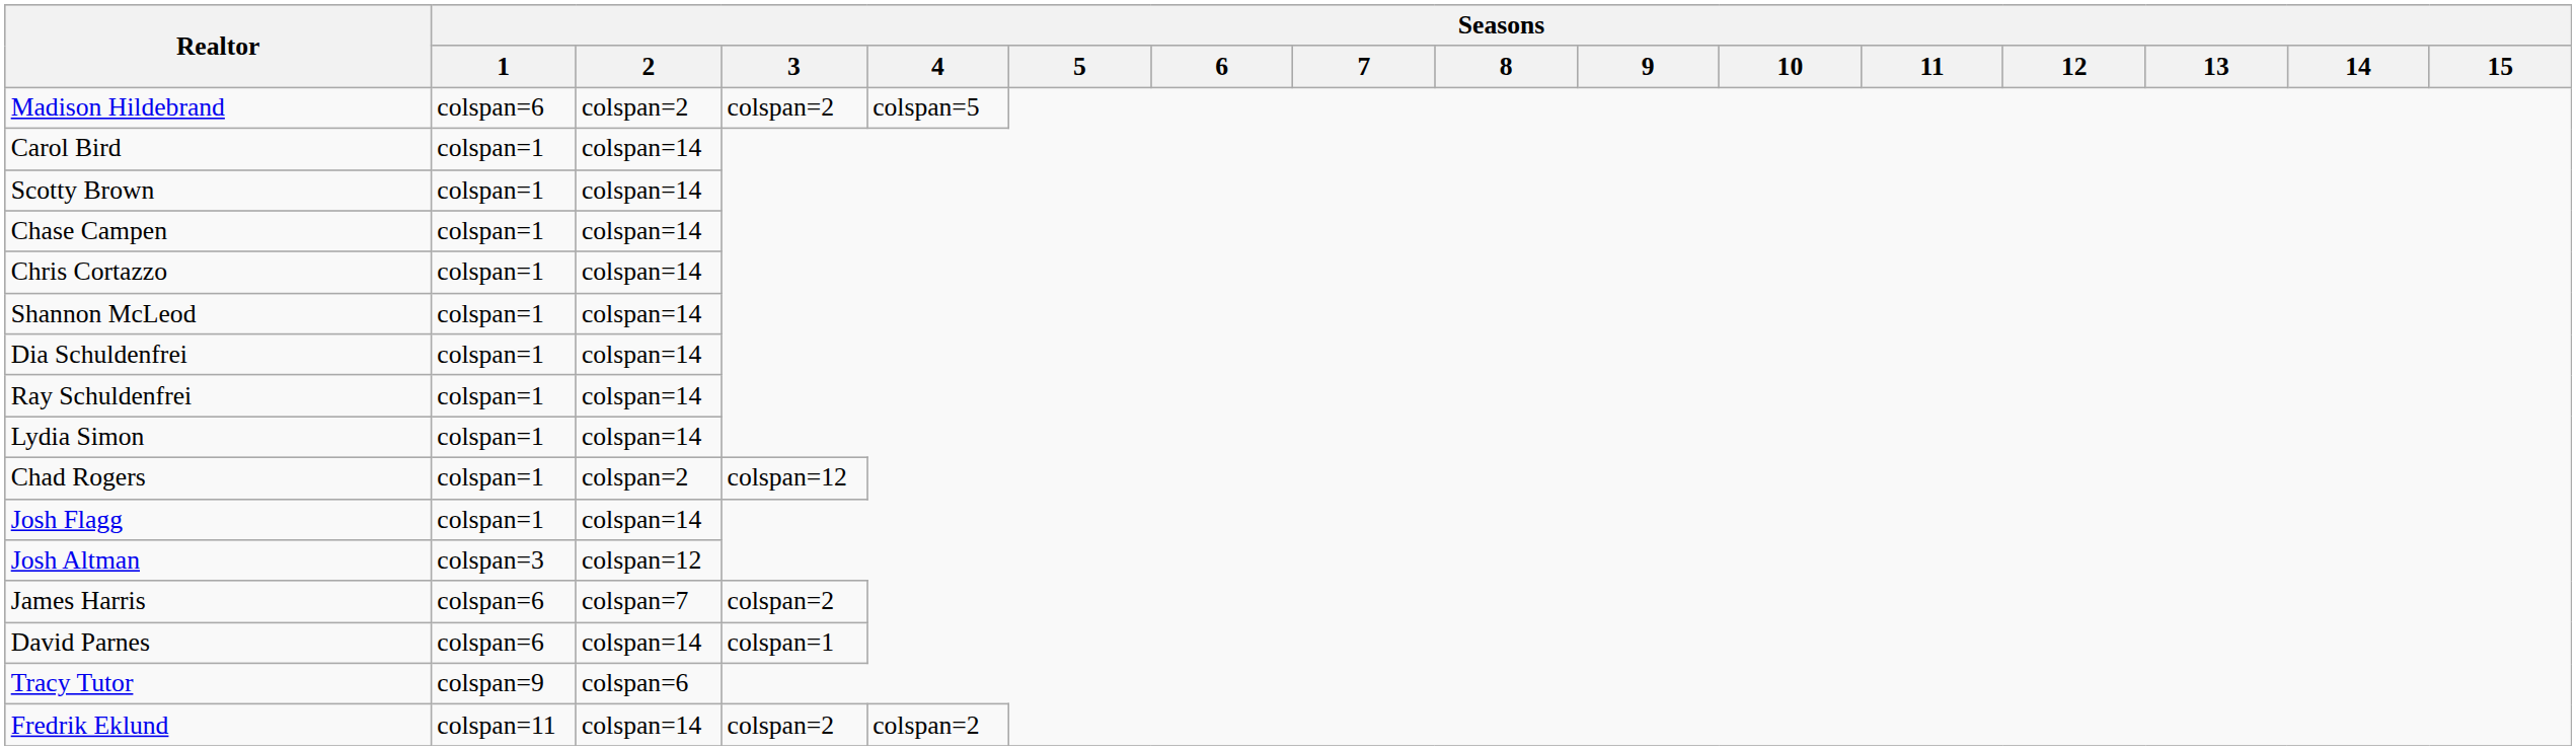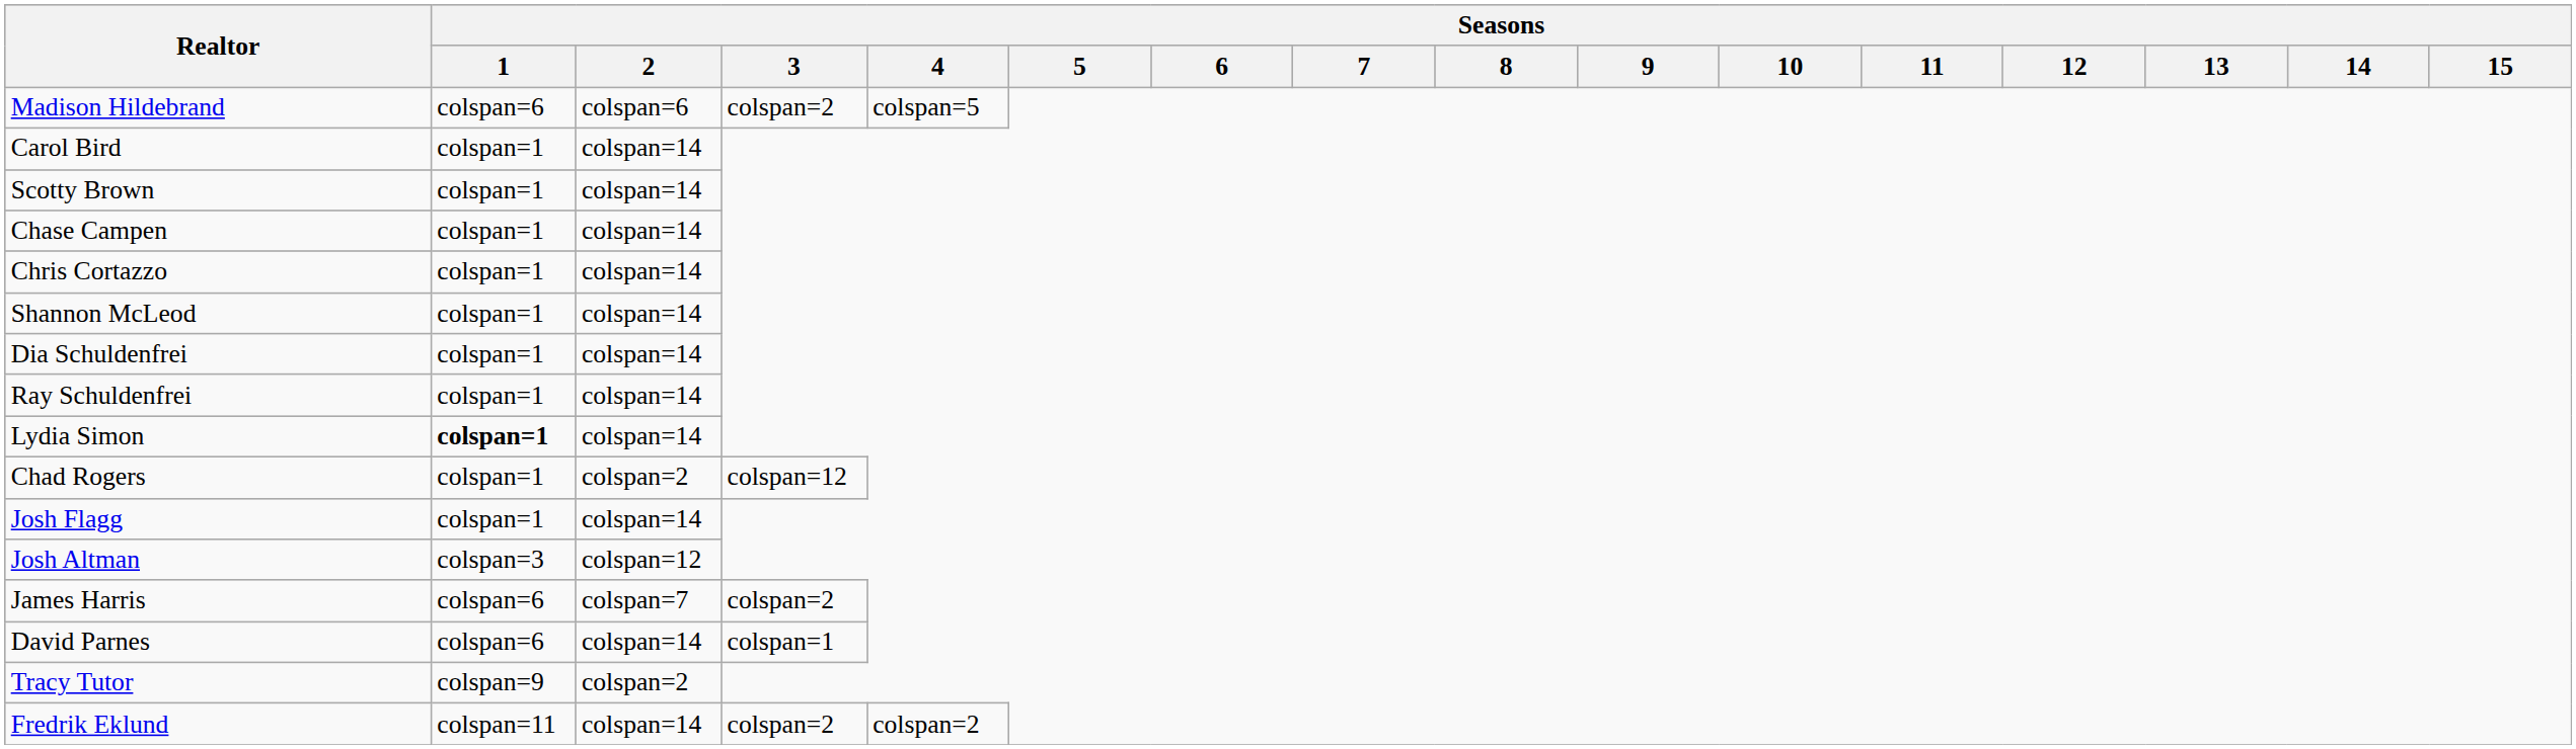Madison Hildebrand | Seasons / 2: colspan=2 -> colspan=6
Lydia Simon | Seasons / 1: normal -> bold
Tracy Tutor | Seasons / 2: colspan=6 -> colspan=2
